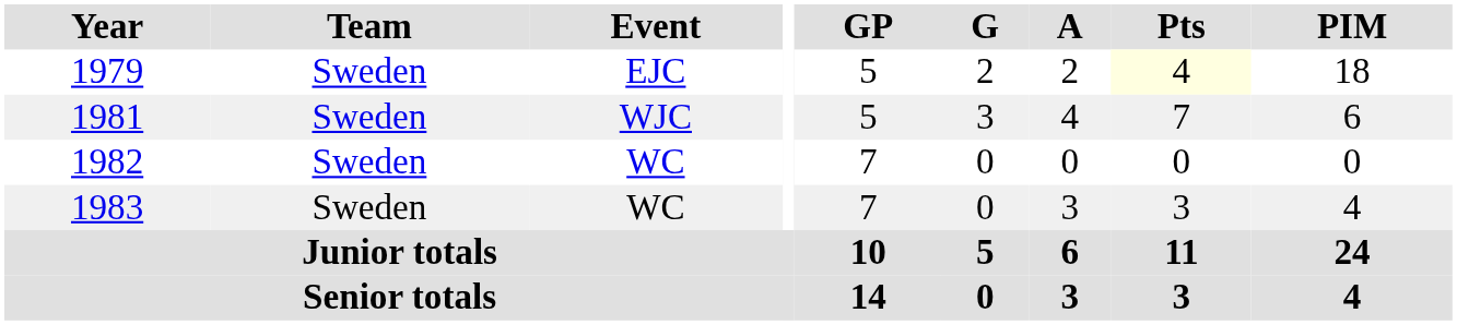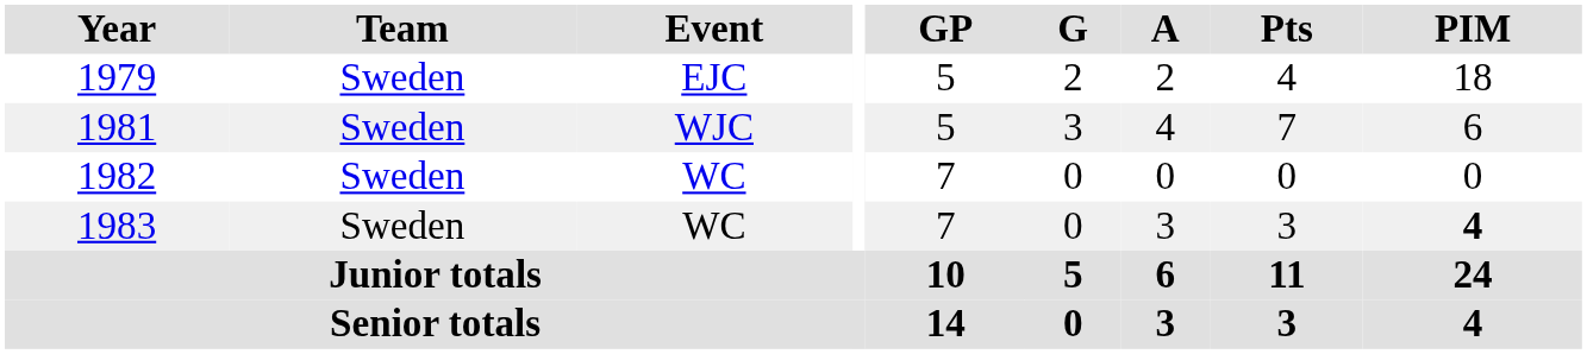1979 | Pts: lightyellow background -> no background
1983 | PIM: normal -> bold
